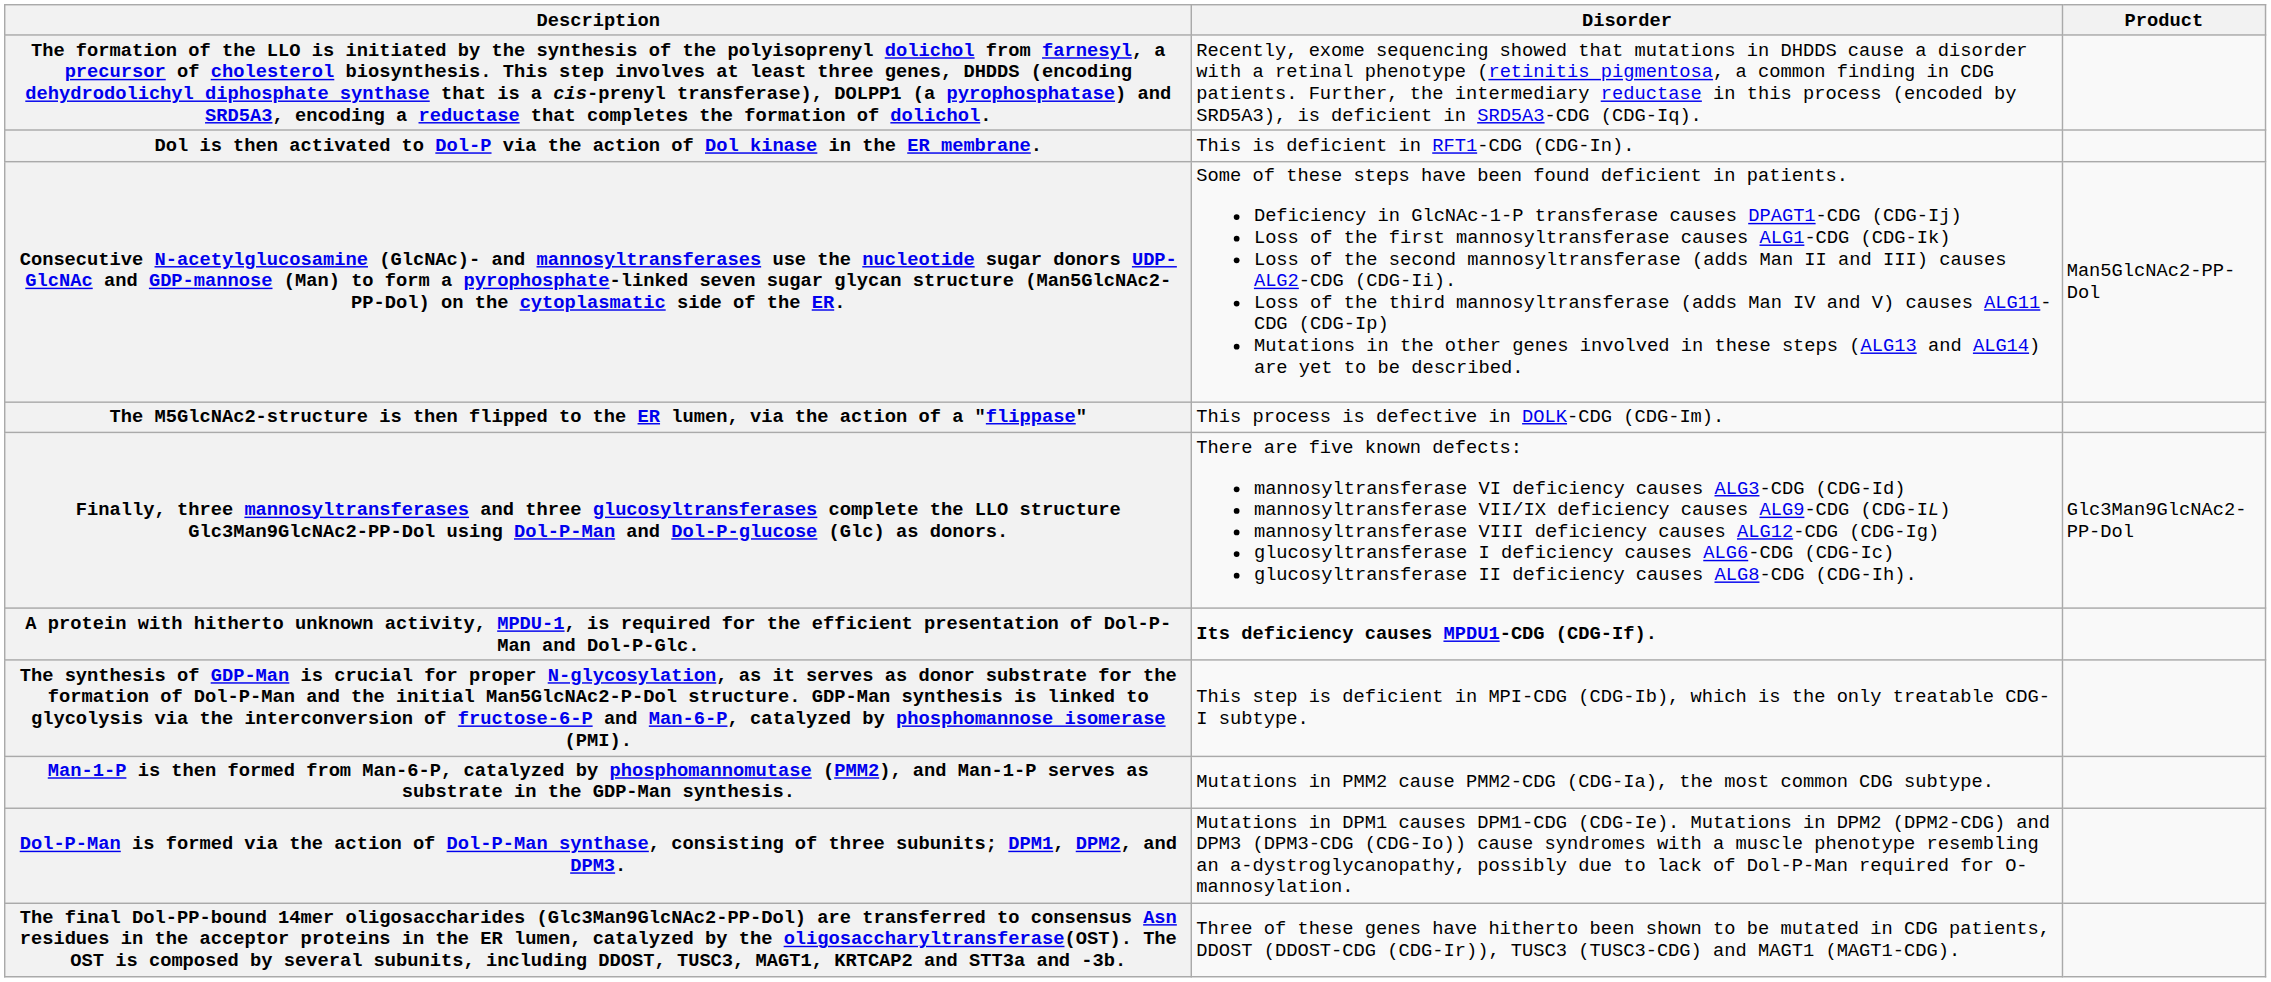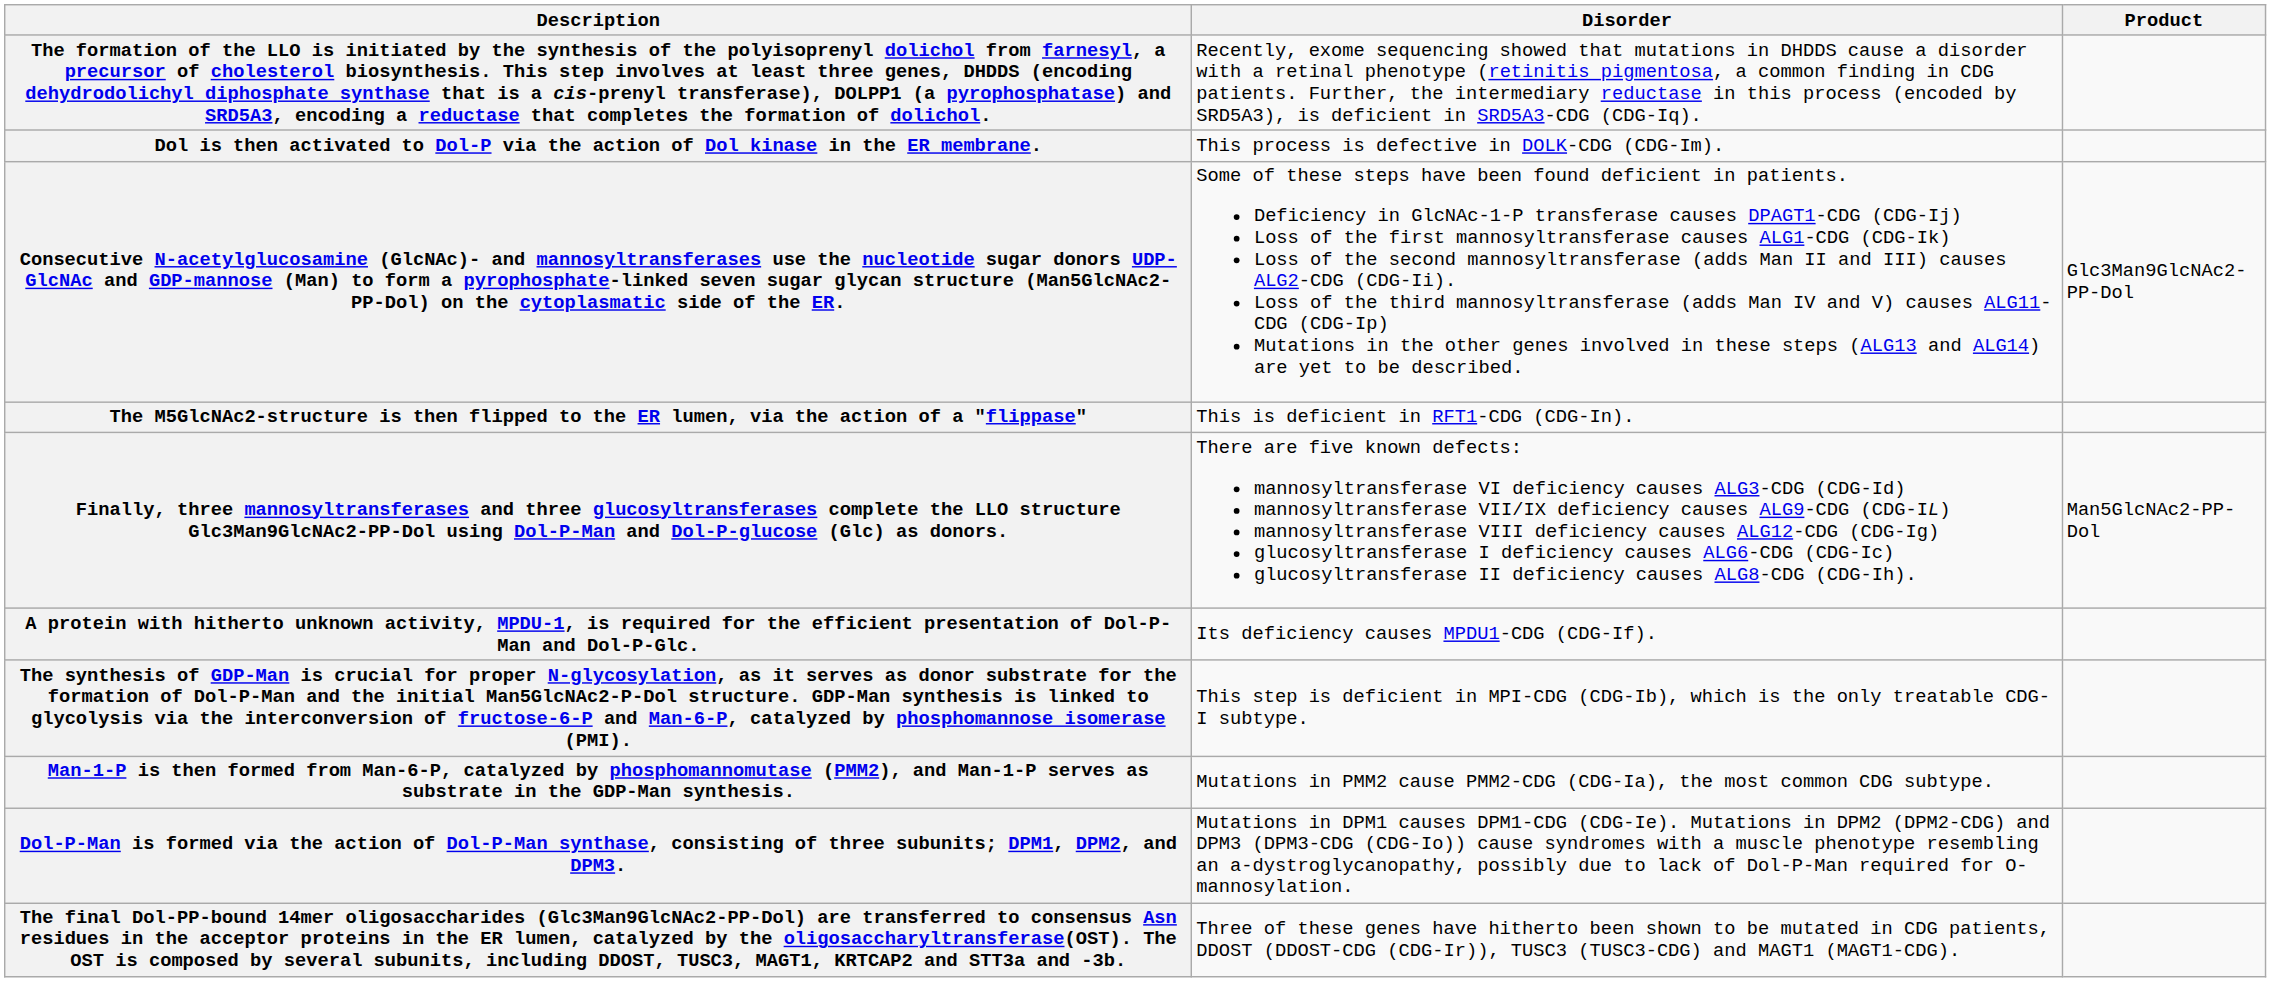row 3 | Disorder: This is deficient in RFT1-CDG (CDG-In). -> This process is defective in DOLK-CDG (CDG-Im).
row 4 | Product: Man5GlcNAc2-PP-Dol -> Glc3Man9GlcNAc2-PP-Dol
row 5 | Disorder: This process is defective in DOLK-CDG (CDG-Im). -> This is deficient in RFT1-CDG (CDG-In).
row 6 | Product: Glc3Man9GlcNAc2-PP-Dol -> Man5GlcNAc2-PP-Dol
row 7 | Disorder: bold -> normal
